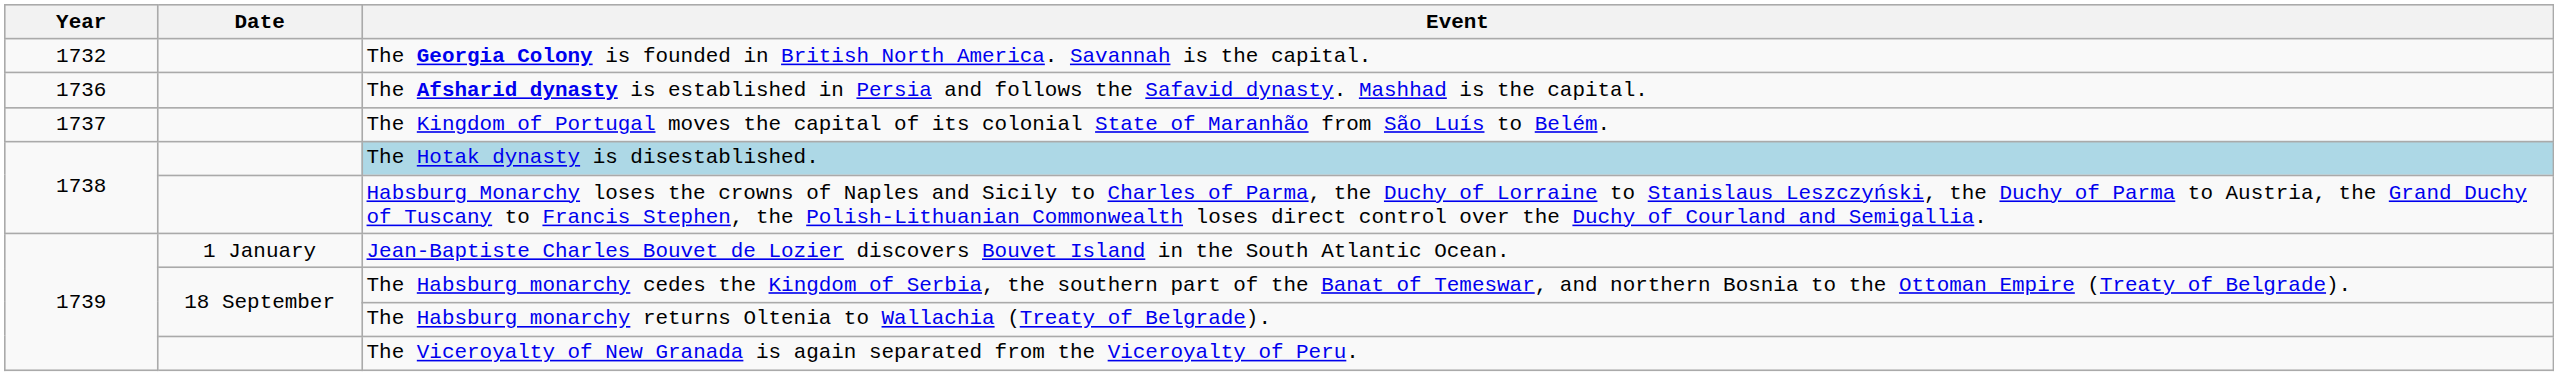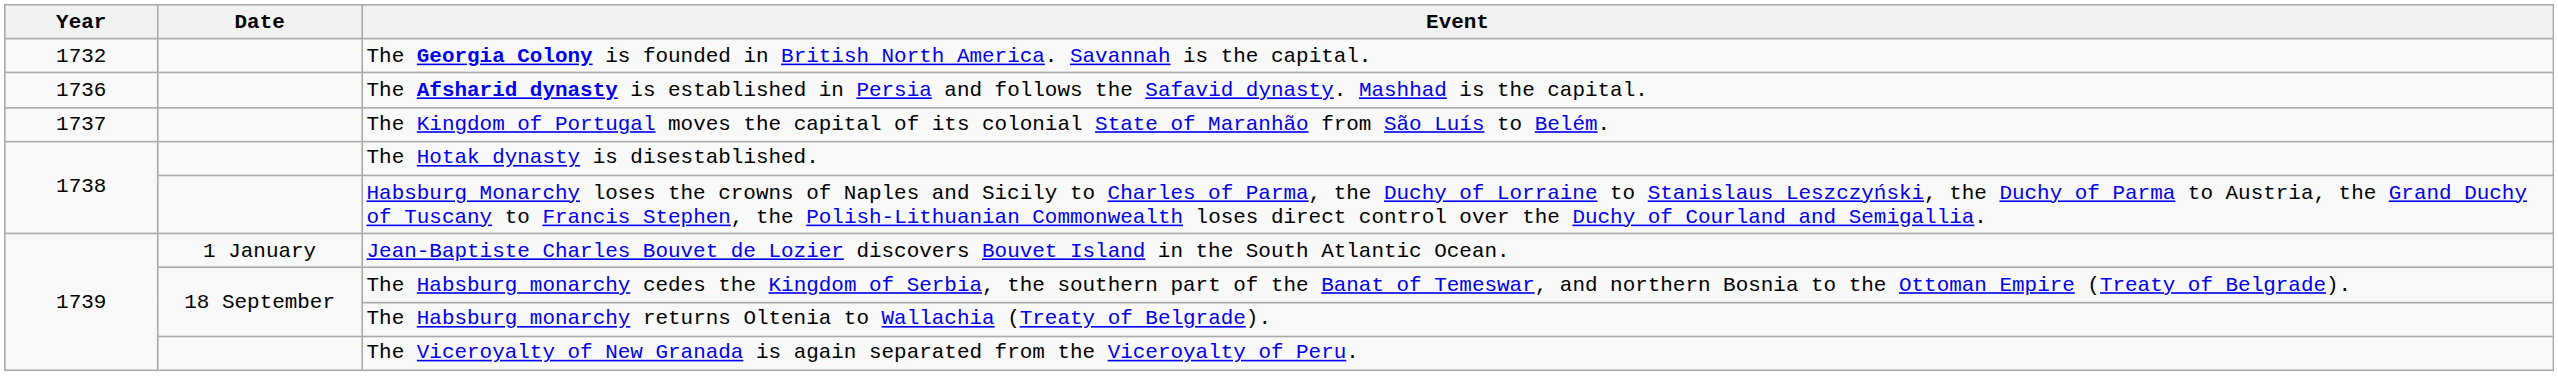The Hotak dynasty is disestablished. | Event: lightblue background -> no background
